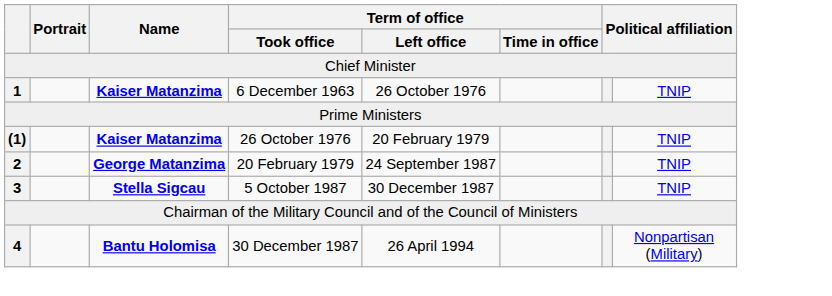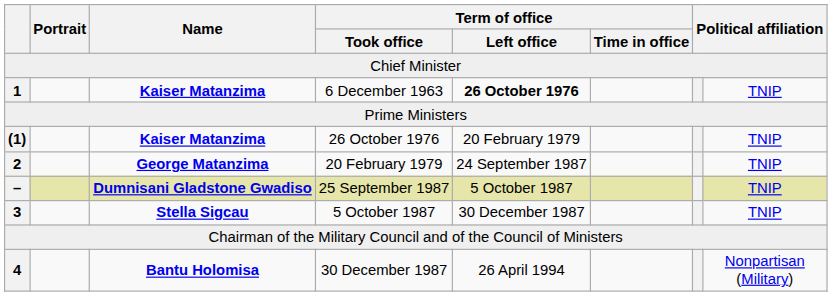6 December 1963 | Term of office / Left office: normal -> bold
+ row: – | Dumnisani Gladstone Gwadiso | 25 September 1987 | 5 October 1987 | TNIP
